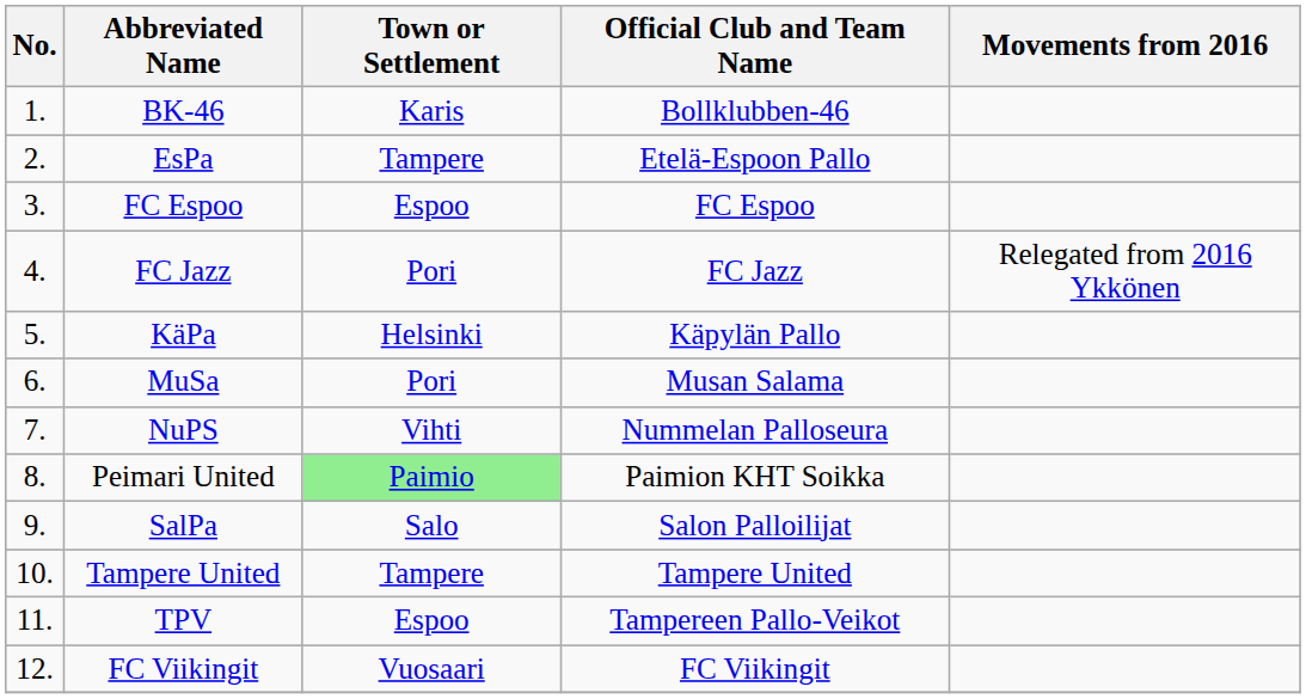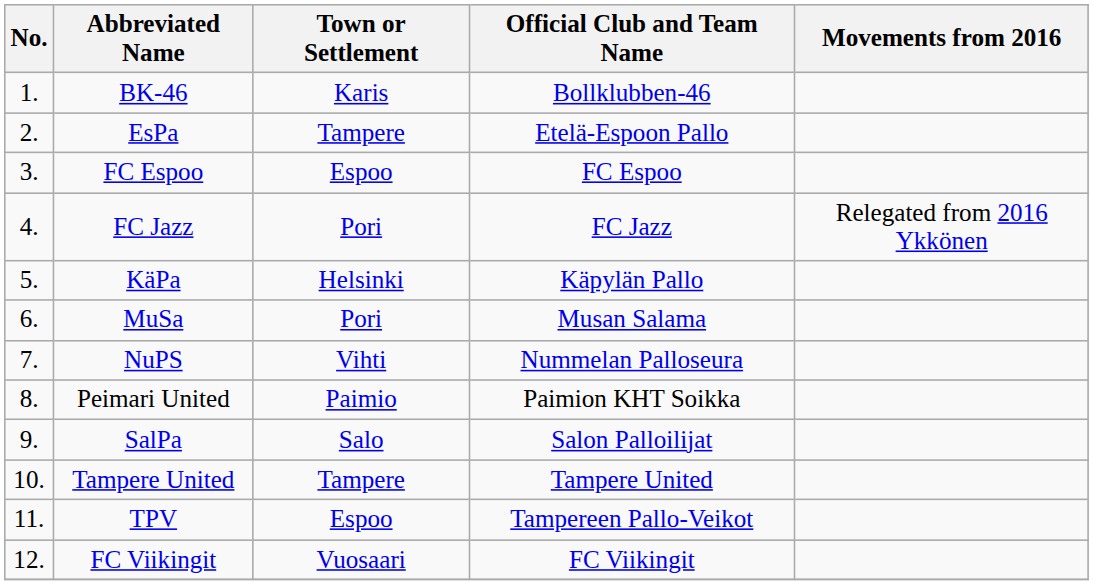Peimari United | Town or Settlement: lightgreen background -> no background
